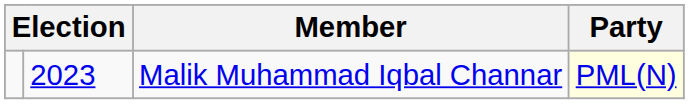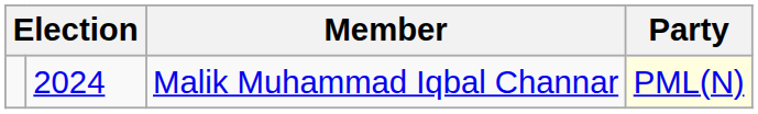Malik Muhammad Iqbal Channar | column 2: 2023 -> 2024
